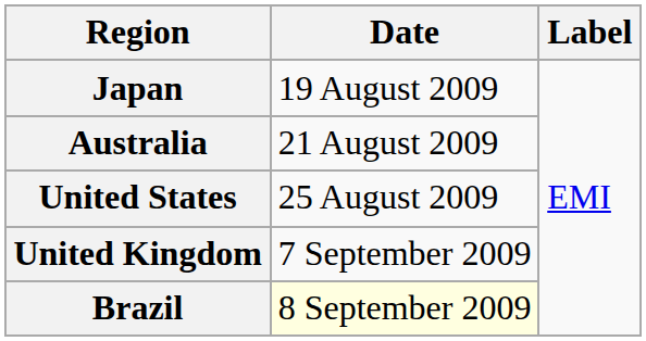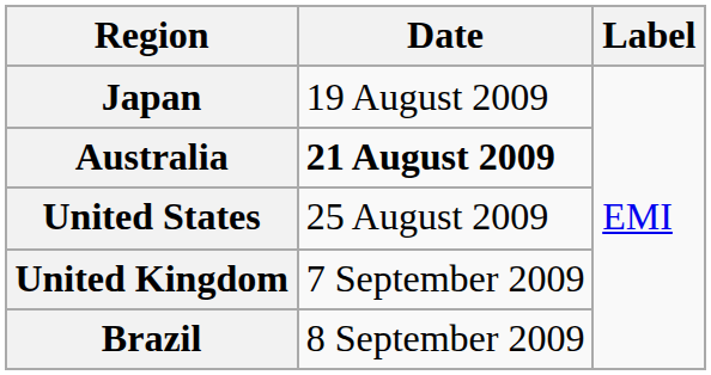Australia | Date: normal -> bold
Brazil | Date: lightyellow background -> no background
